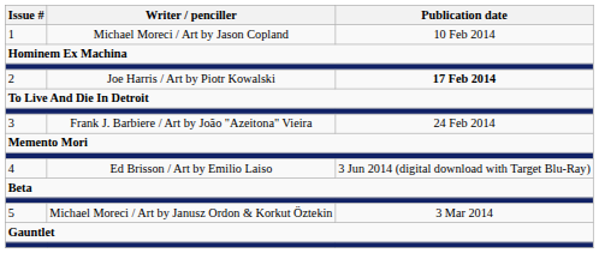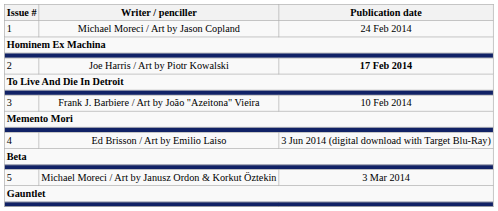1 | Publication date: 10 Feb 2014 -> 24 Feb 2014
3 | Publication date: 24 Feb 2014 -> 10 Feb 2014
